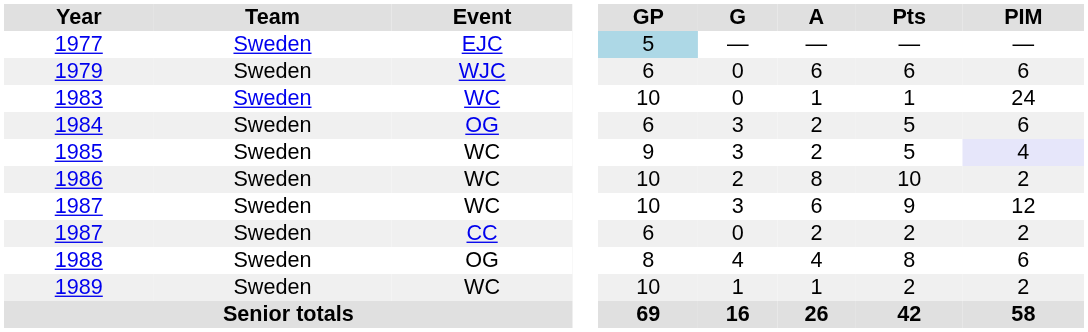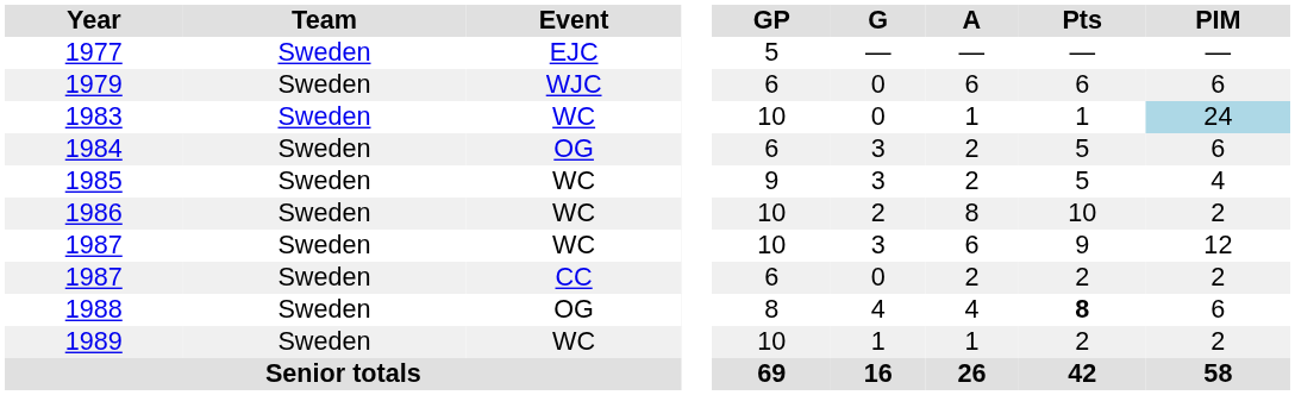1977 | GP: lightblue background -> no background
1983 | PIM: no background -> lightblue background
1985 | PIM: lavender background -> no background
1988 | Pts: normal -> bold
